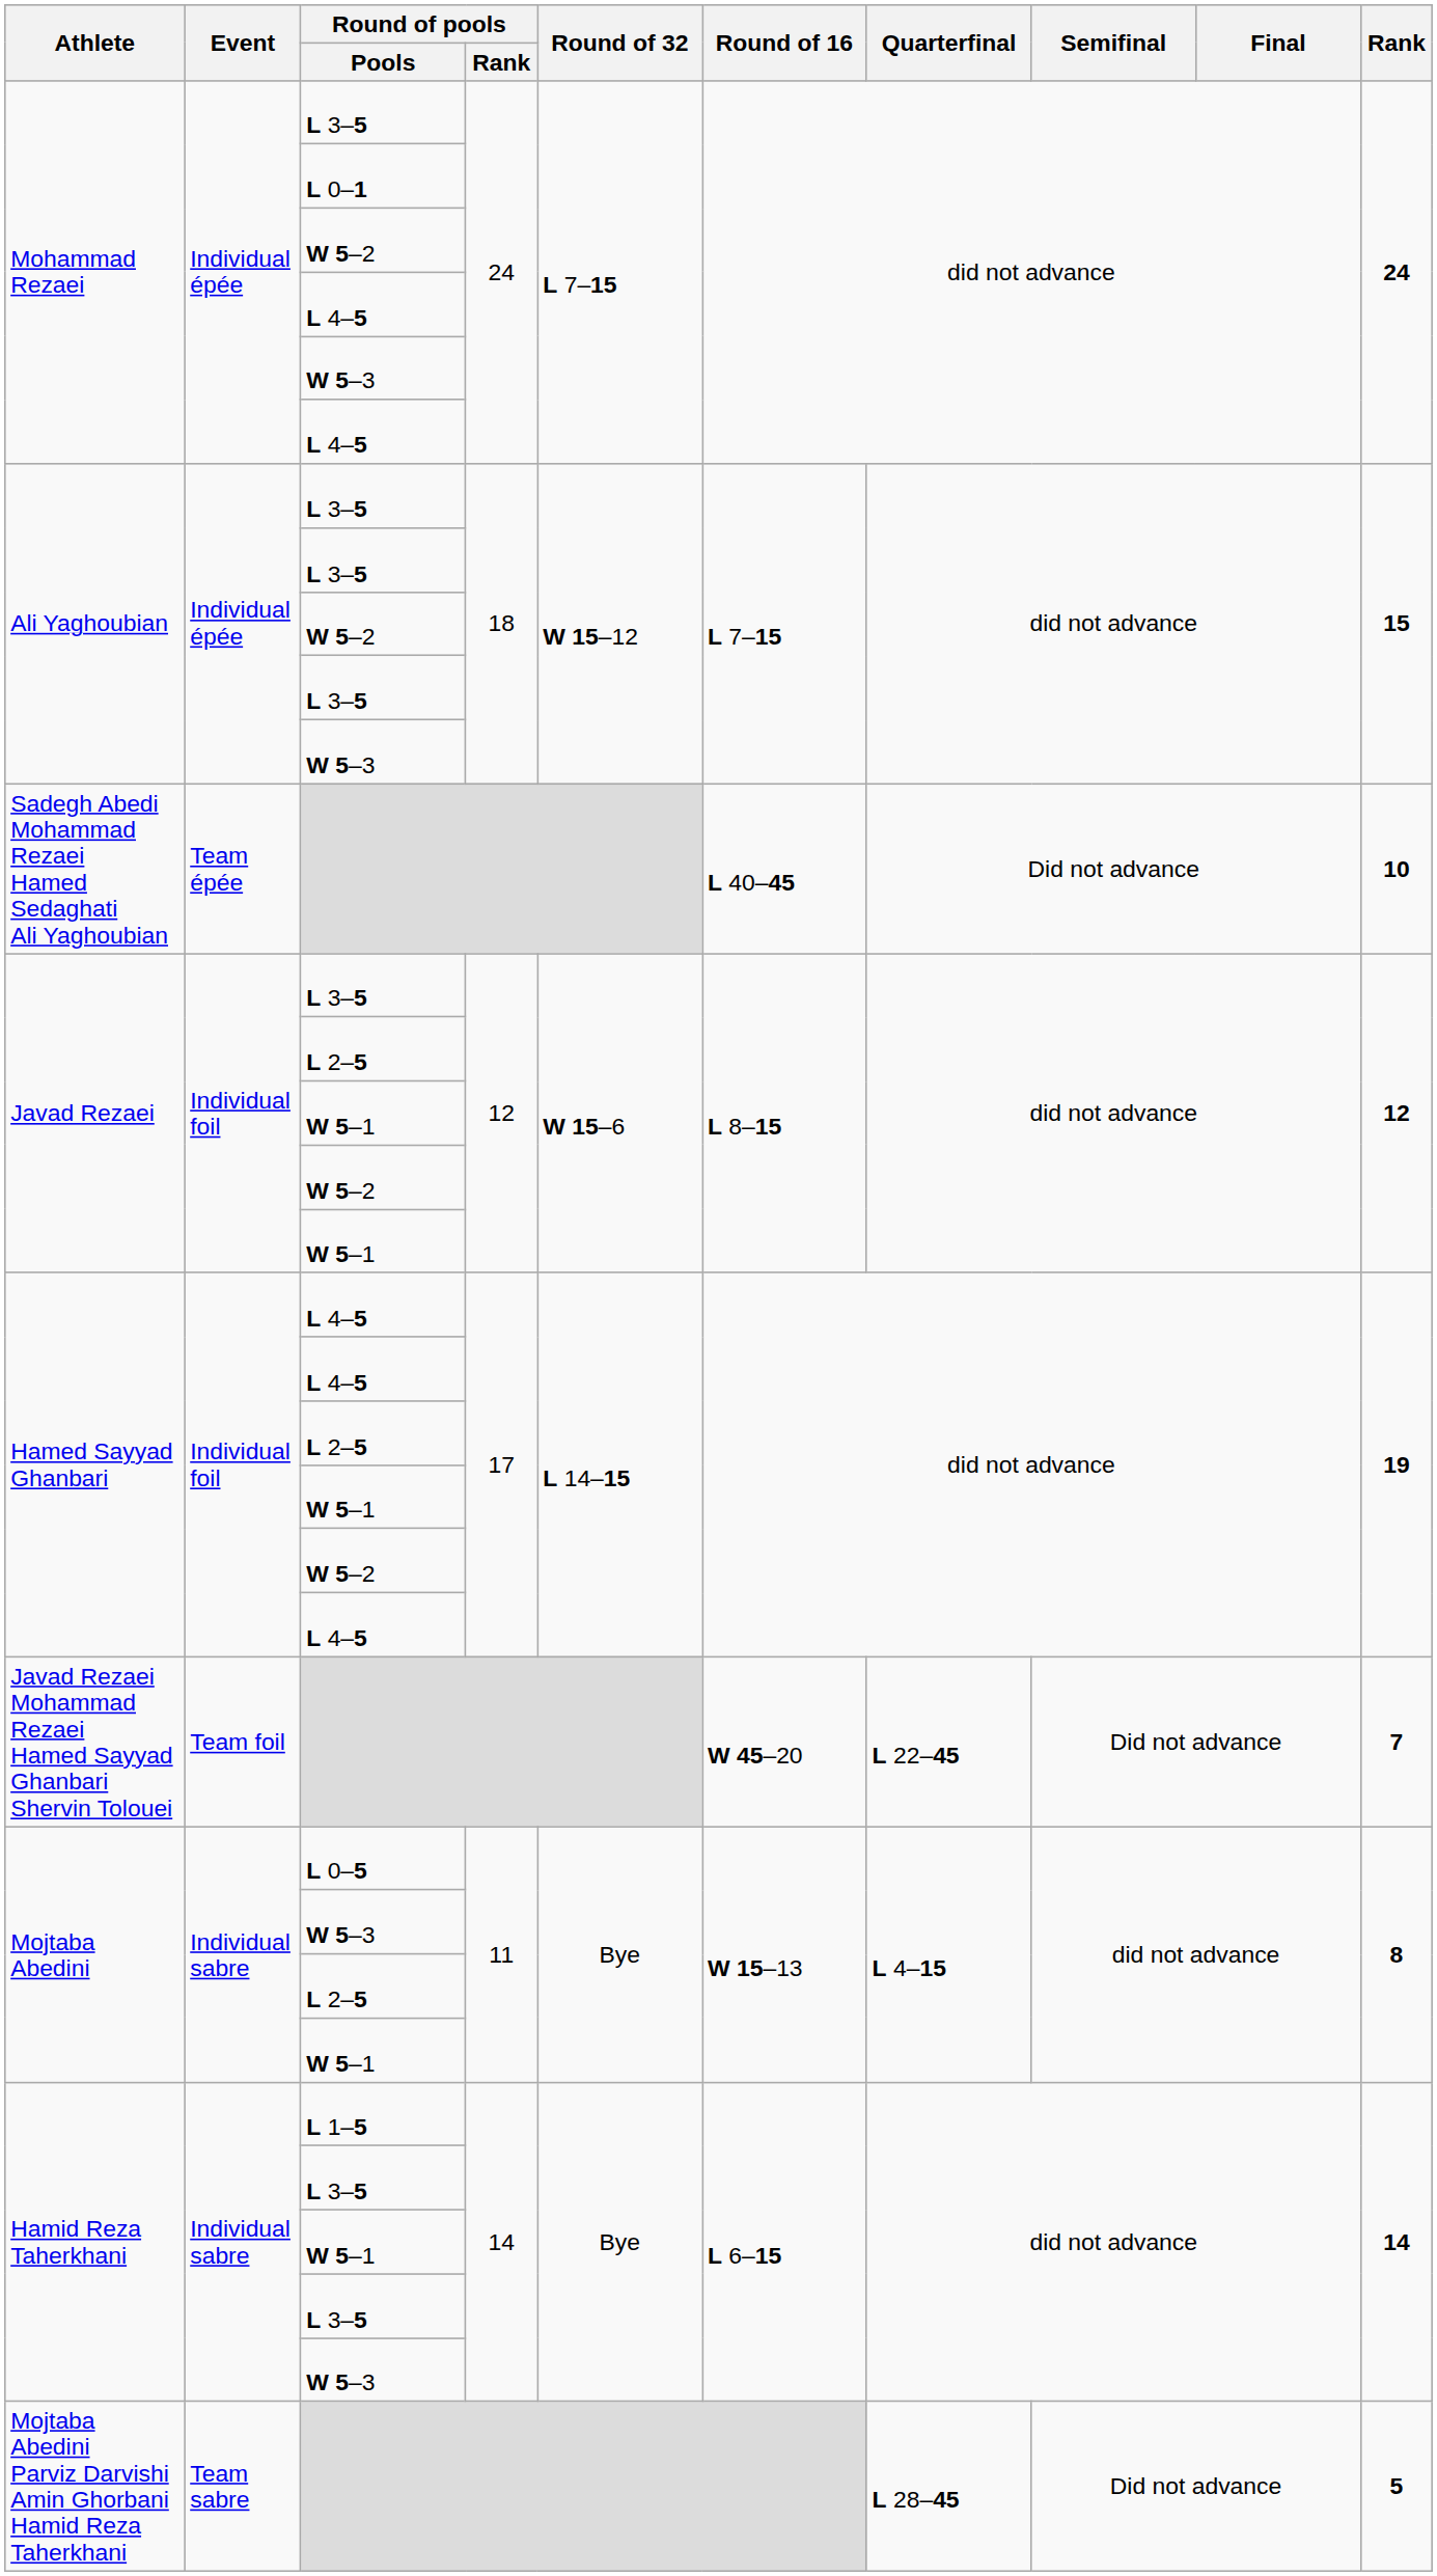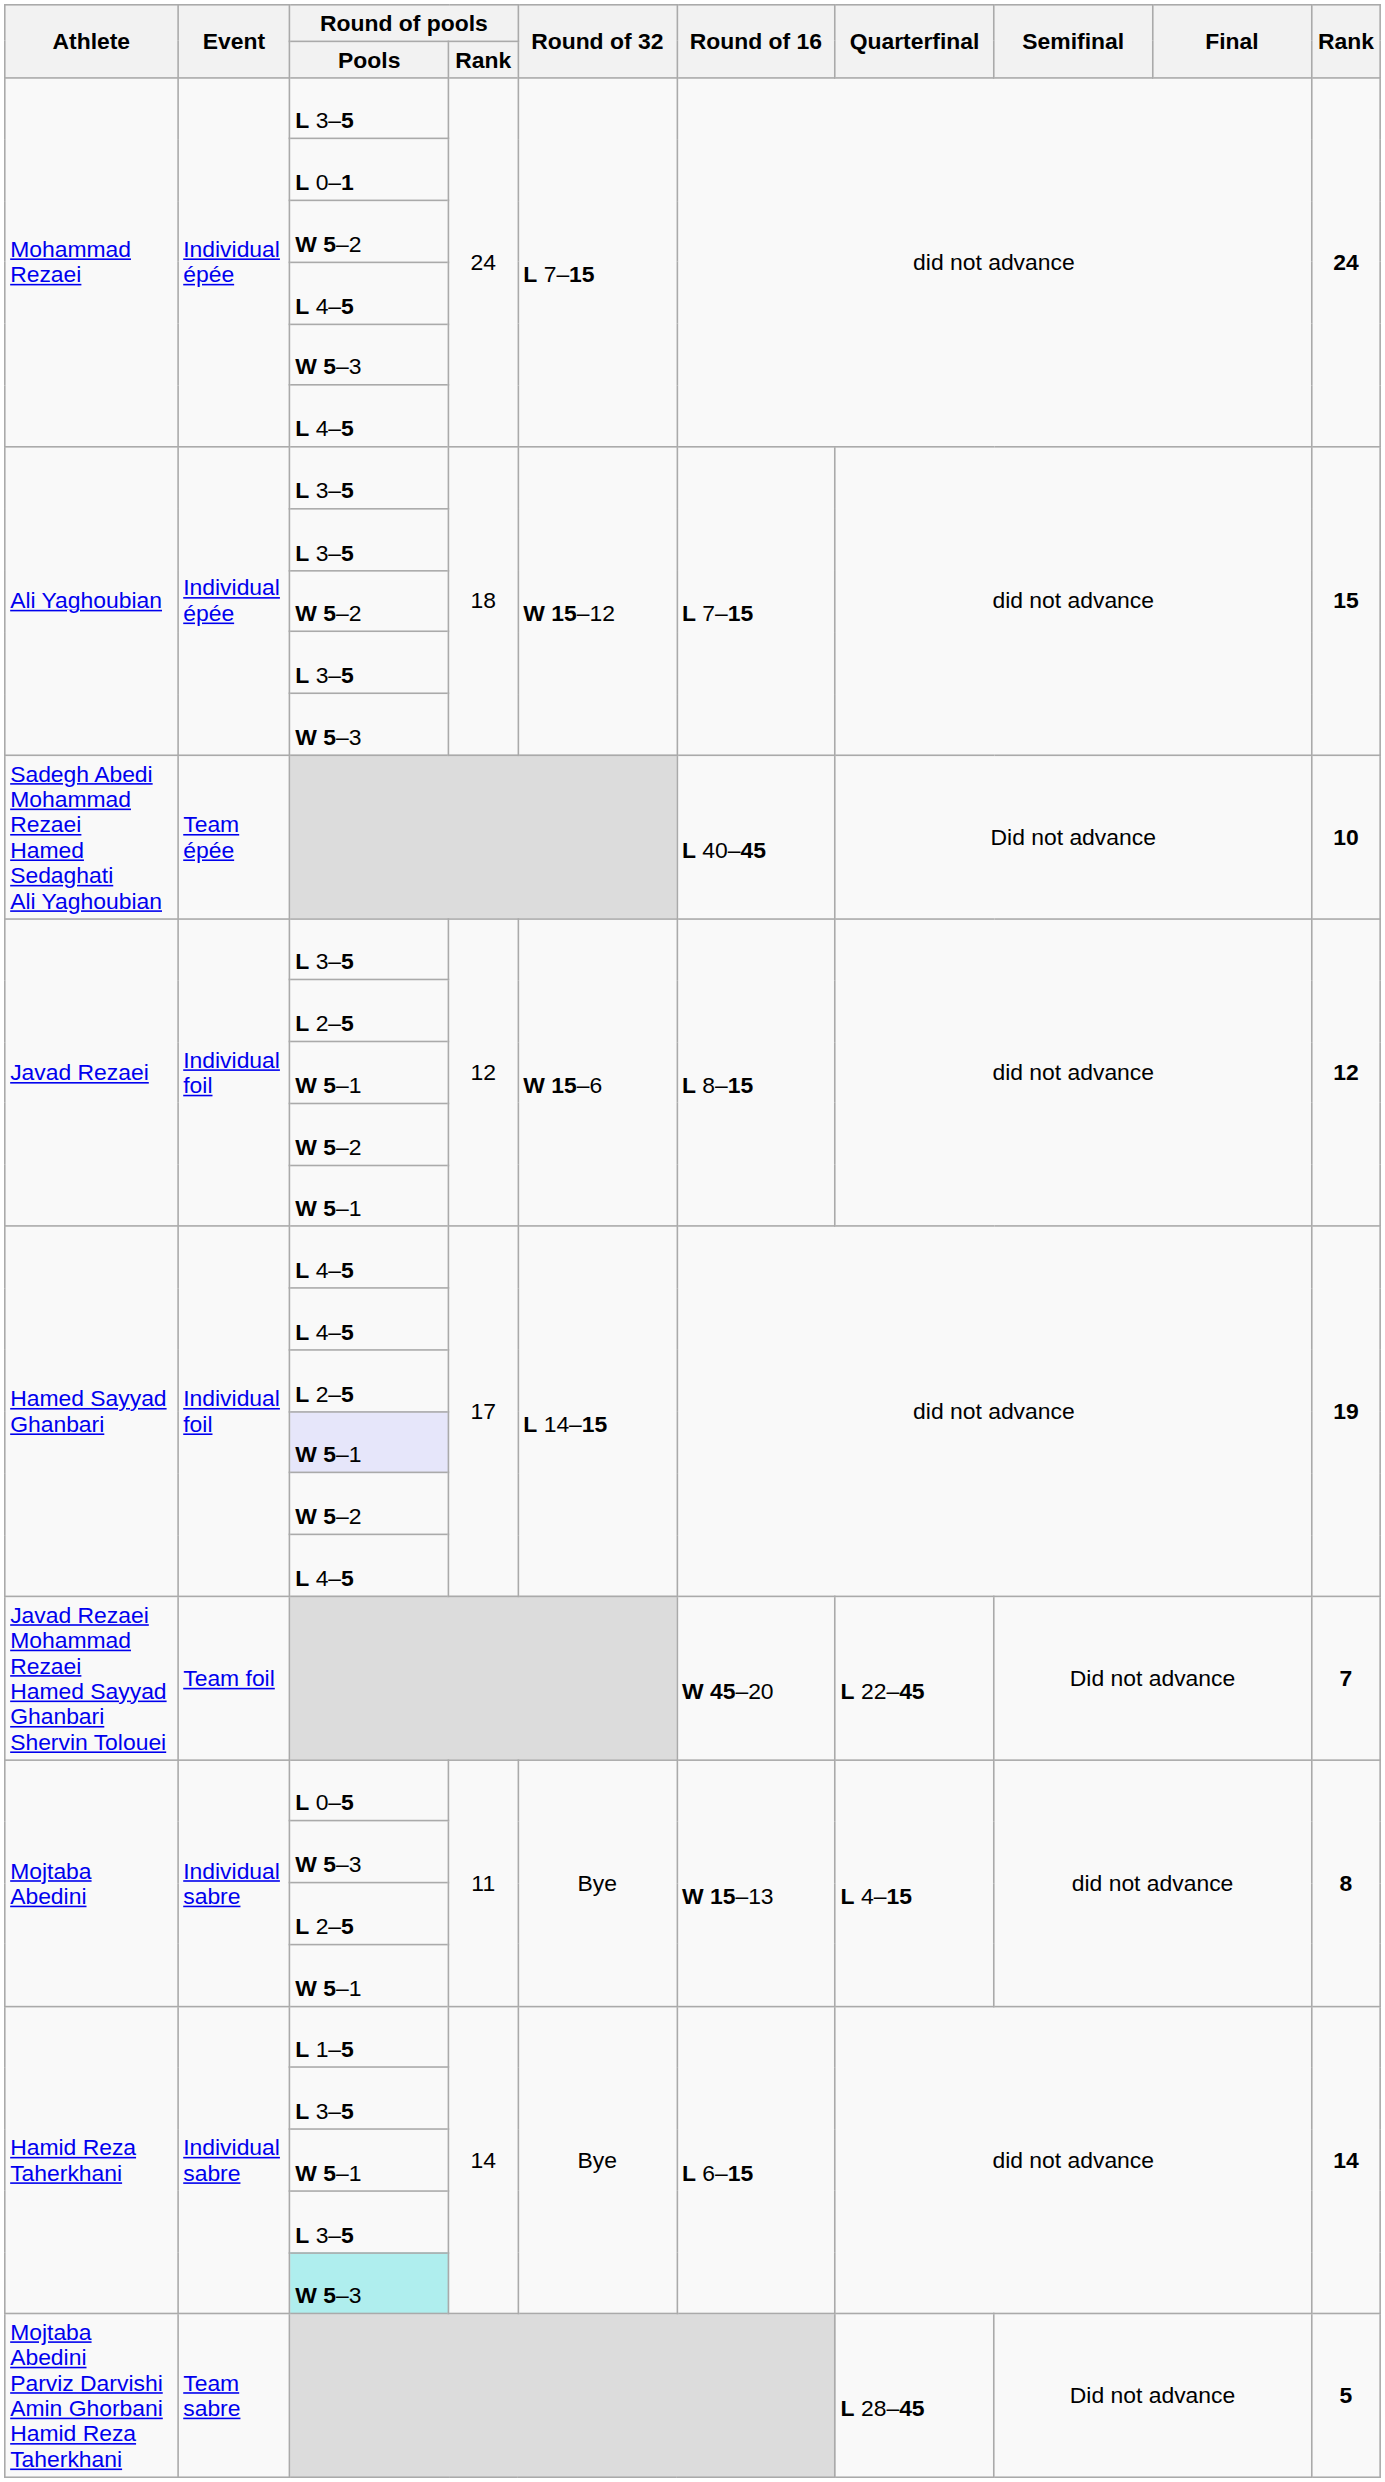Hamed Sayyad Ghanbari / W 5–1 | Round of pools / Pools: no background -> lavender background
Hamid Reza Taherkhani / W 5–3 | Round of pools / Pools: no background -> paleturquoise background
